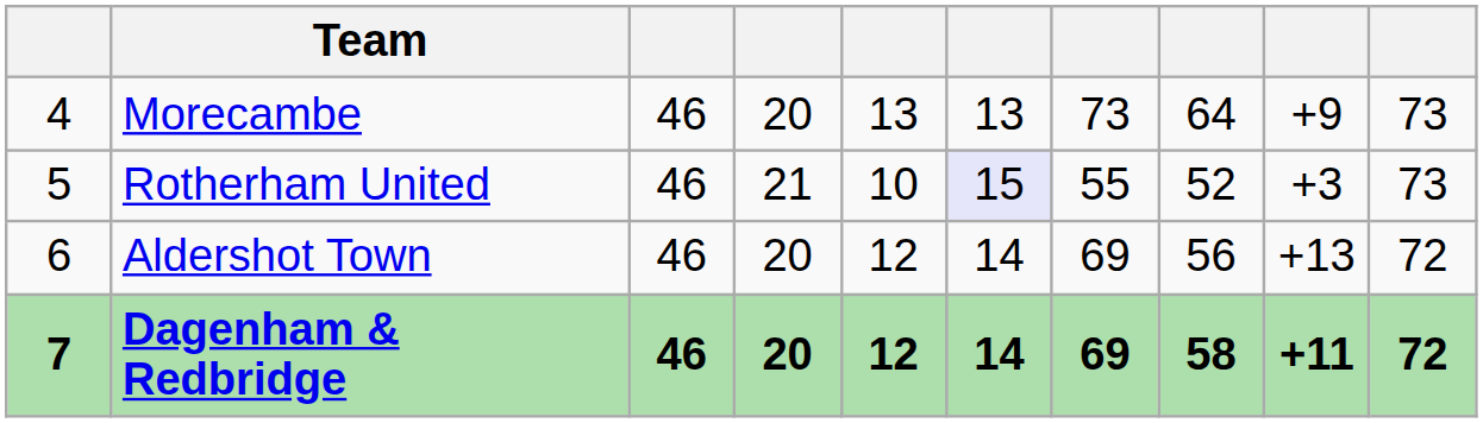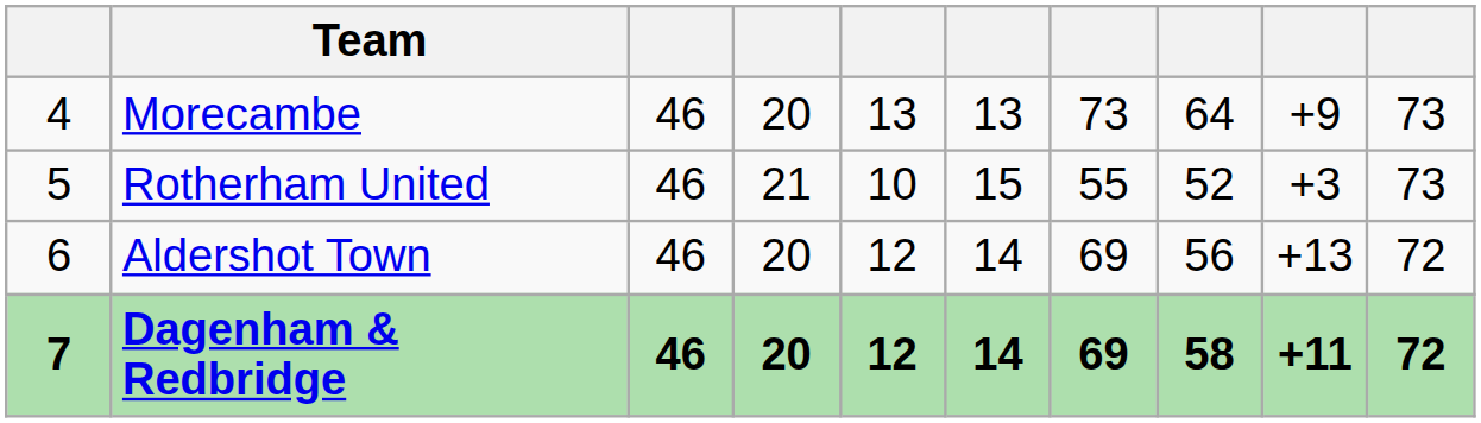Rotherham United | column 6: lavender background -> no background
